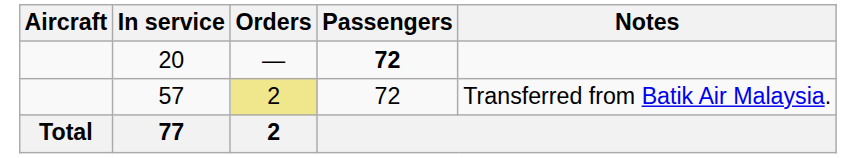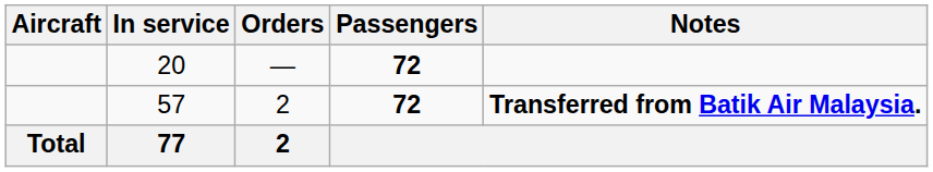57 | Orders: khaki background -> no background
57 | Passengers: normal -> bold
57 | Notes: normal -> bold
